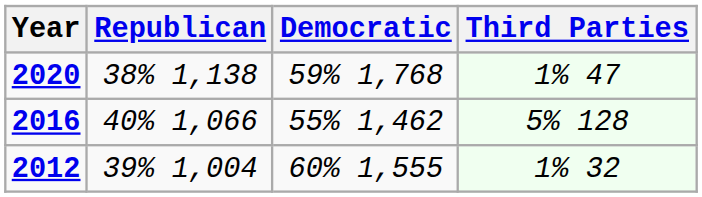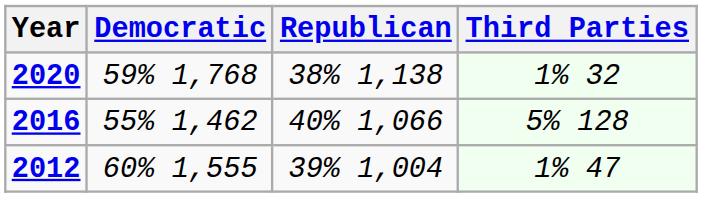columns swapped: Republican <-> Democratic
2020 | Third Parties: 1% 47 -> 1% 32
2012 | Third Parties: 1% 32 -> 1% 47
